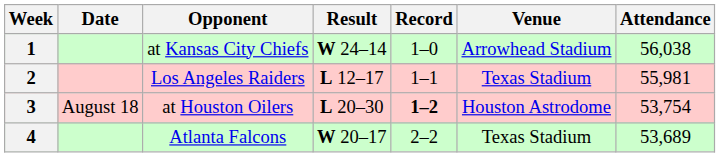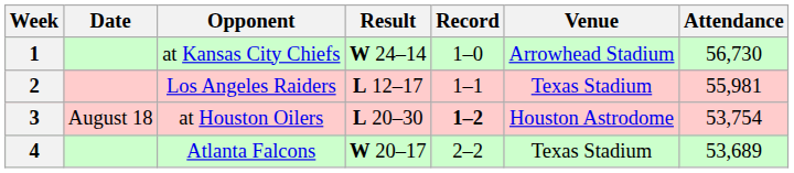1 | Attendance: 56,038 -> 56,730
